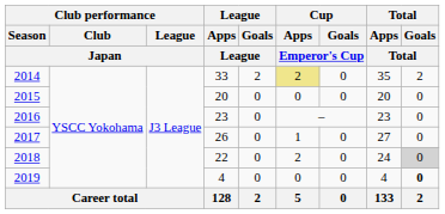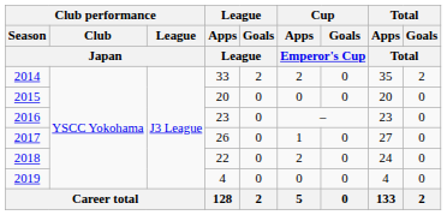2014 | Cup / Apps / Emperor's Cup: khaki background -> no background
2018 | Total / Goals / Total: lightgrey background -> no background
2019 | Total / Goals / Total: bold -> normal
